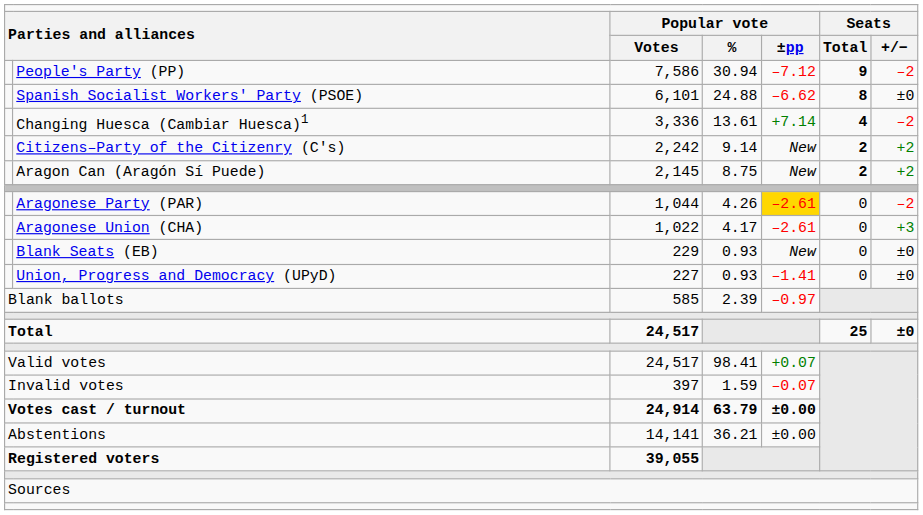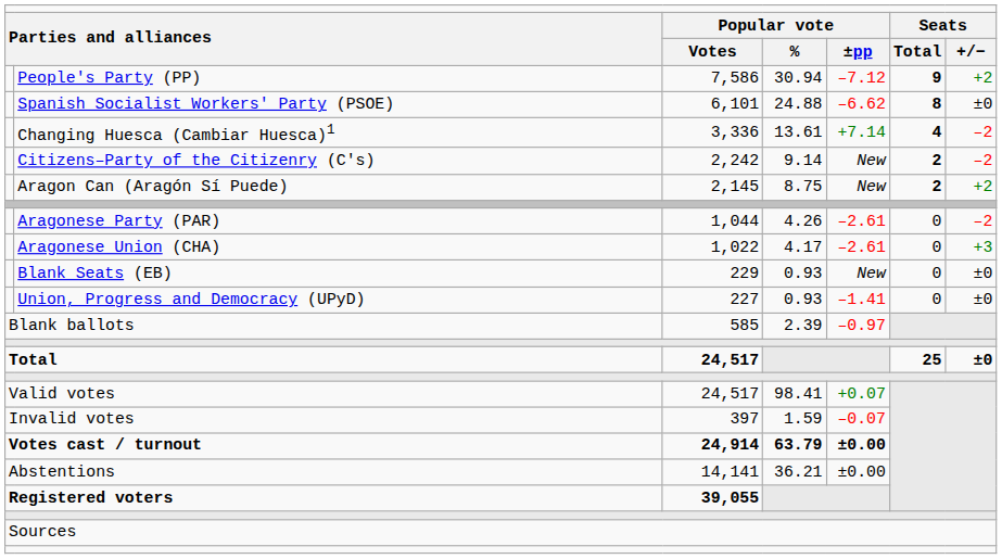People's Party (PP) | column 7: –2 -> +2
Citizens–Party of the Citizenry (C's) | column 7: +2 -> –2
Aragonese Party (PAR) | column 5: gold background -> no background
